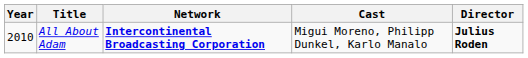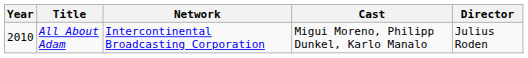row 2 | Network: bold -> normal
row 2 | Director: bold -> normal
